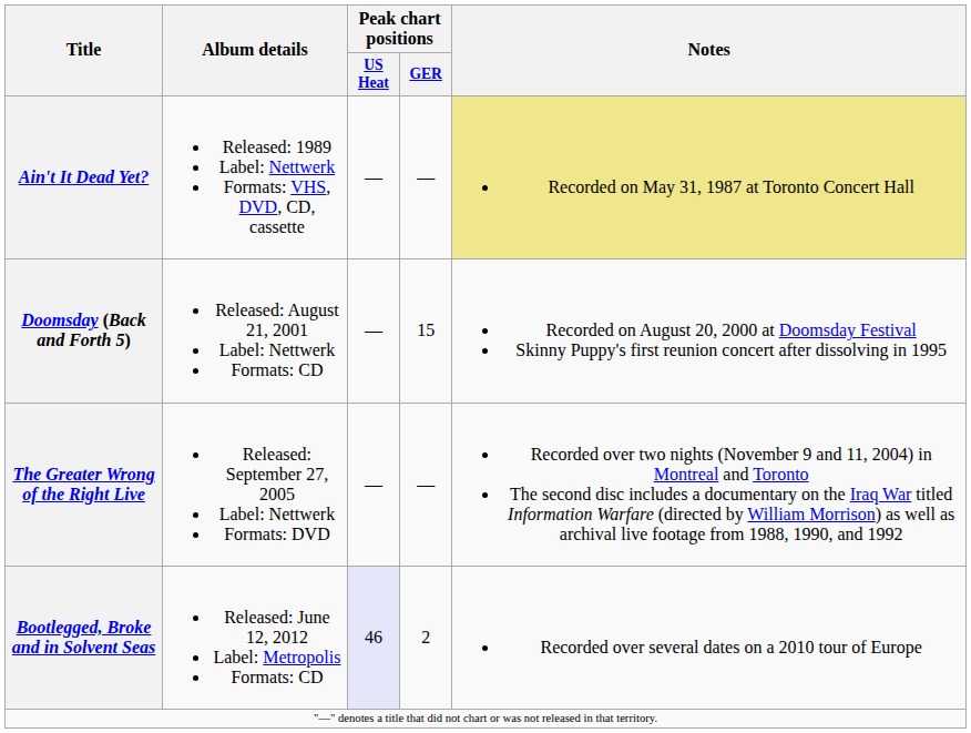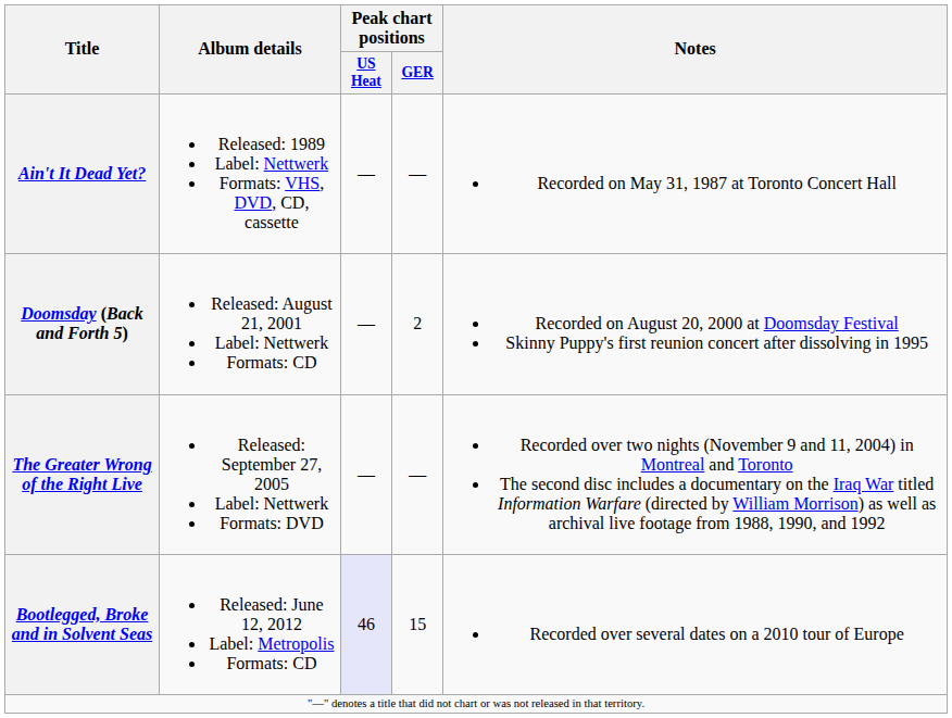Ain't It Dead Yet? | Notes: khaki background -> no background
Doomsday (Back and Forth 5) | Peak chart positions / GER: 15 -> 2
Bootlegged, Broke and in Solvent Seas | Peak chart positions / GER: 2 -> 15
